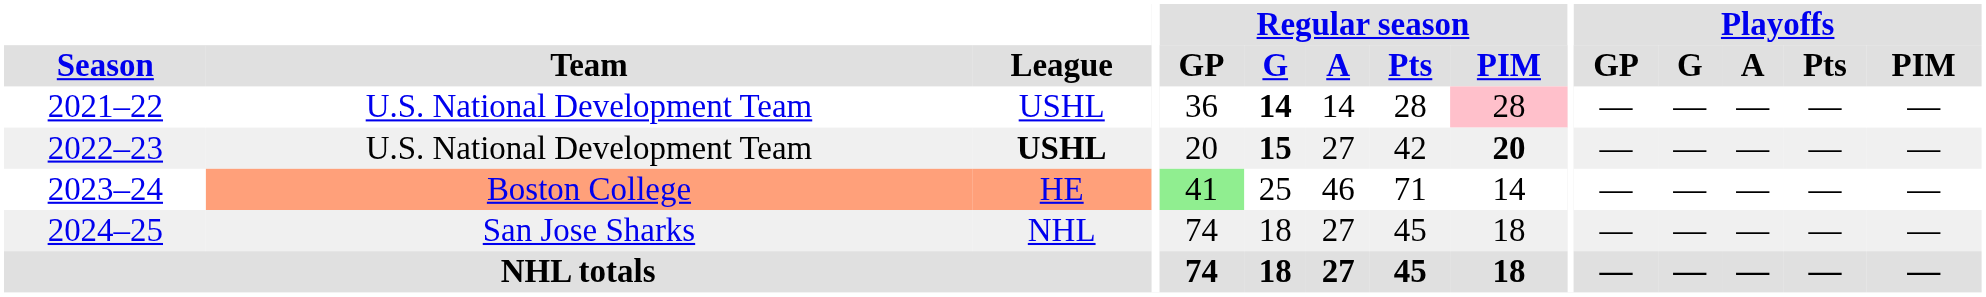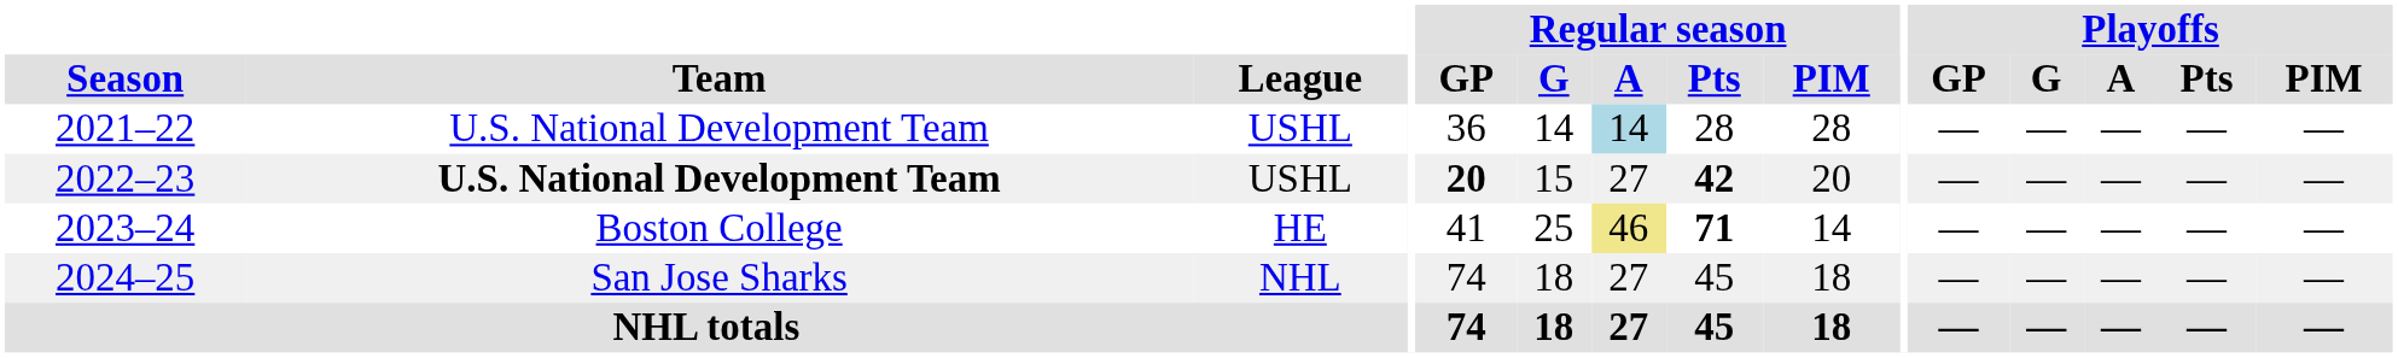2021–22 | Regular season / G: bold -> normal
2021–22 | Regular season / A: no background -> lightblue background
2021–22 | Regular season / PIM: pink background -> no background
2022–23 | Team: normal -> bold
2022–23 | League: bold -> normal
2022–23 | Regular season / GP: normal -> bold
2022–23 | Regular season / G: bold -> normal
2022–23 | Regular season / Pts: normal -> bold
2022–23 | Regular season / PIM: bold -> normal
2023–24 | Team: lightsalmon background -> no background
2023–24 | League: lightsalmon background -> no background
2023–24 | Regular season / GP: lightgreen background -> no background
2023–24 | Regular season / A: no background -> khaki background
2023–24 | Regular season / Pts: normal -> bold
